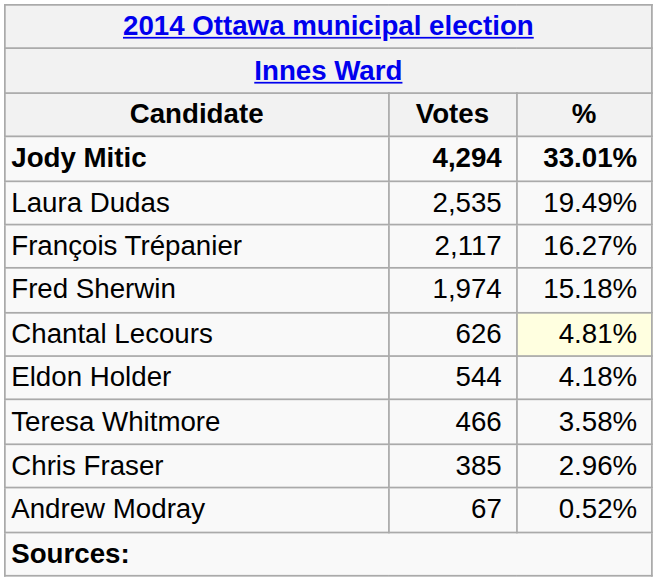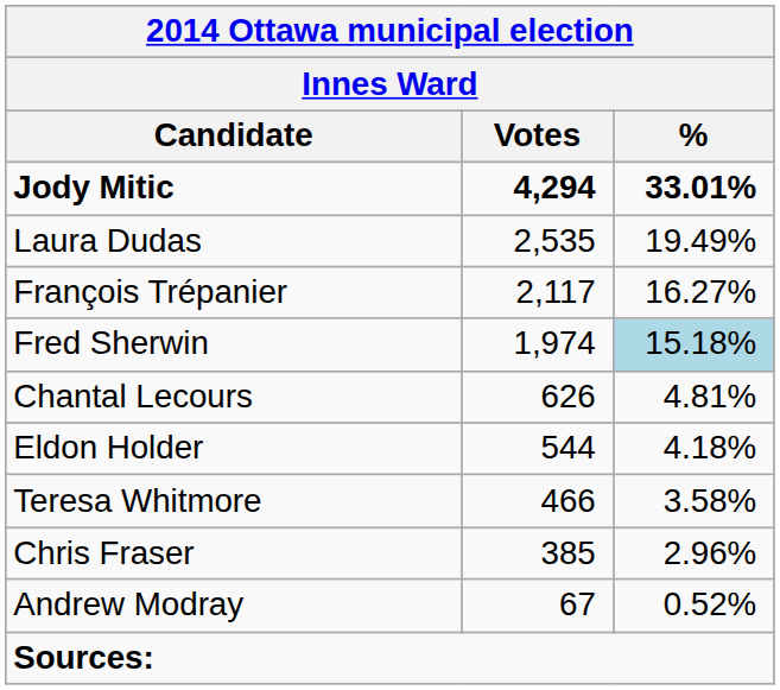Fred Sherwin | %: no background -> lightblue background
Chantal Lecours | %: lightyellow background -> no background
